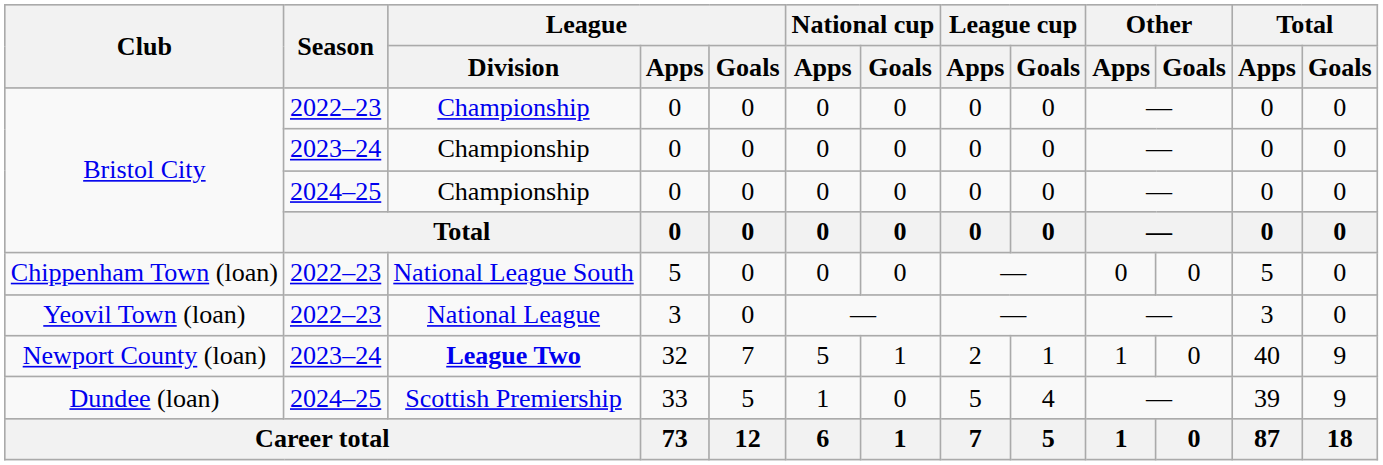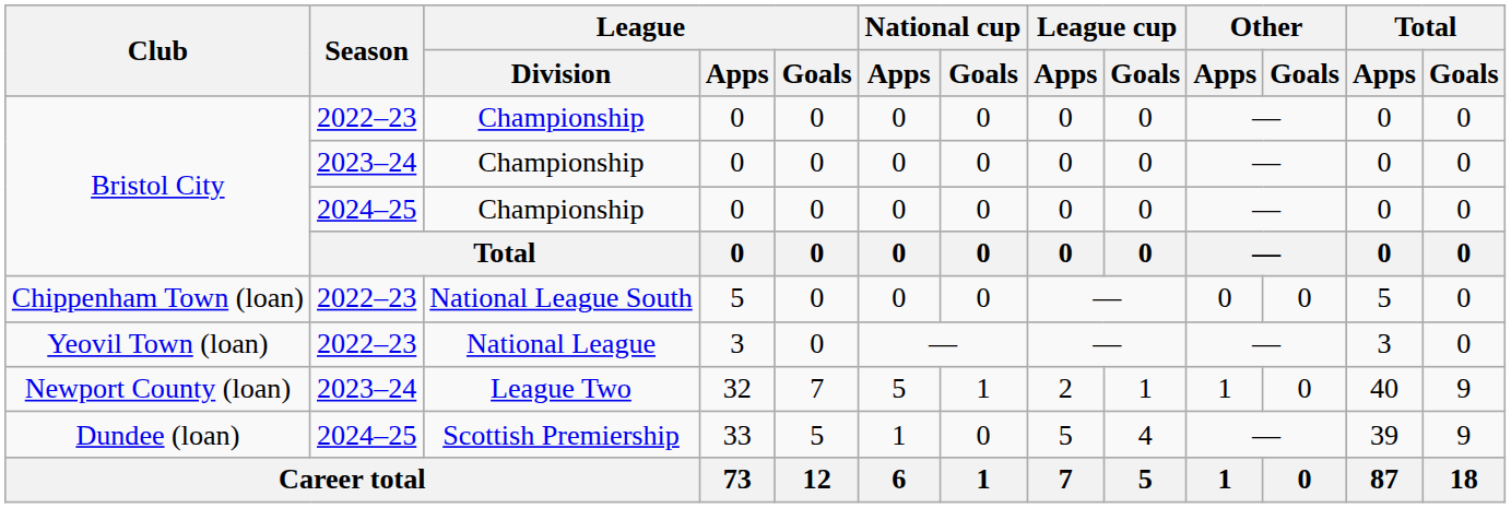Newport County (loan) | League / Division: bold -> normal
